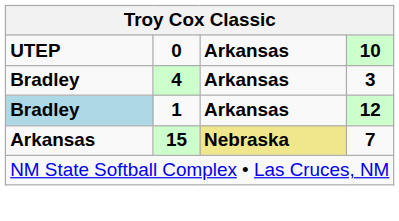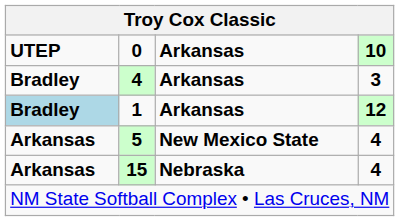+ row: Arkansas | 5 | New Mexico State | 4
15 | Arkansas: khaki background -> no background
15 | 10: 7 -> 4
